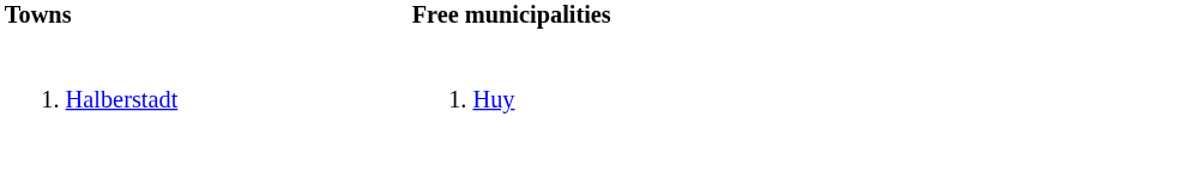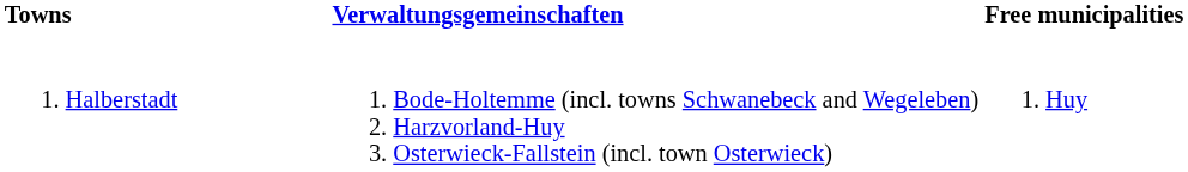+ column: Verwaltungsgemeinschaften | Bode-Holtemme (incl. towns Schwanebeck and Wegeleben) Harzvorland-Huy Osterwieck-Fallstein (incl. town Osterwieck)
